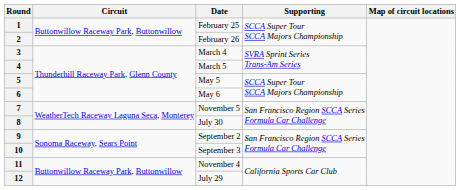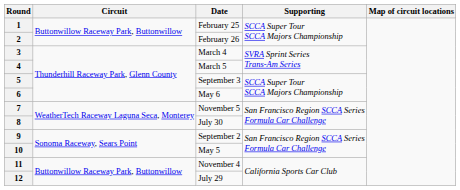5 | Date: May 5 -> September 3
10 | Date: September 3 -> May 5
